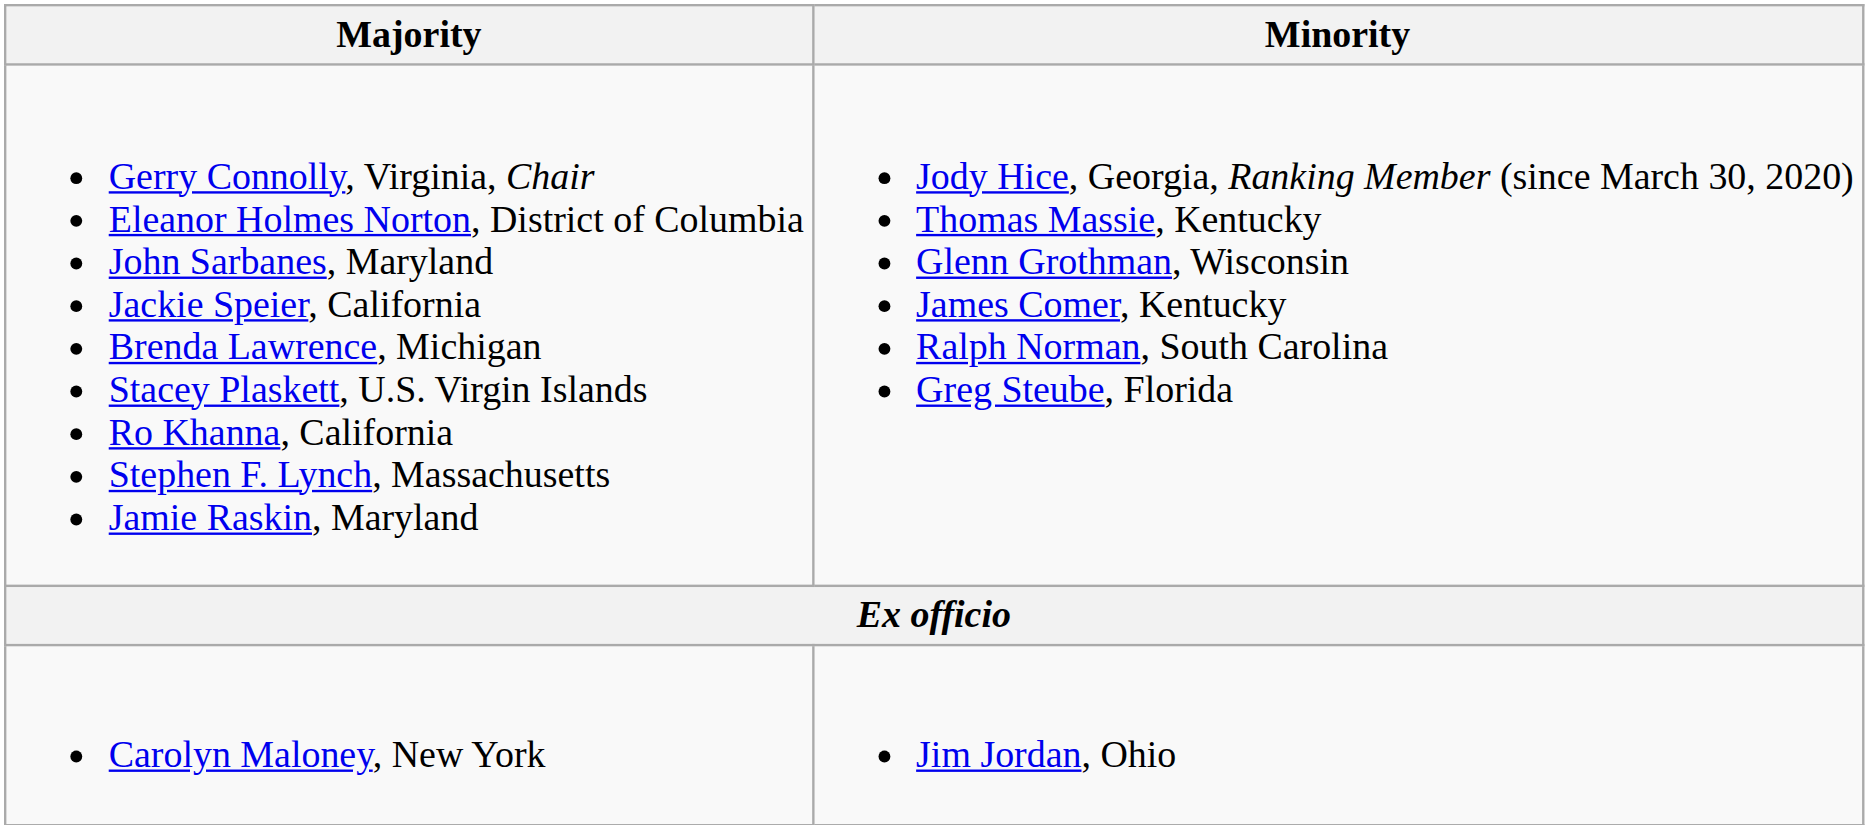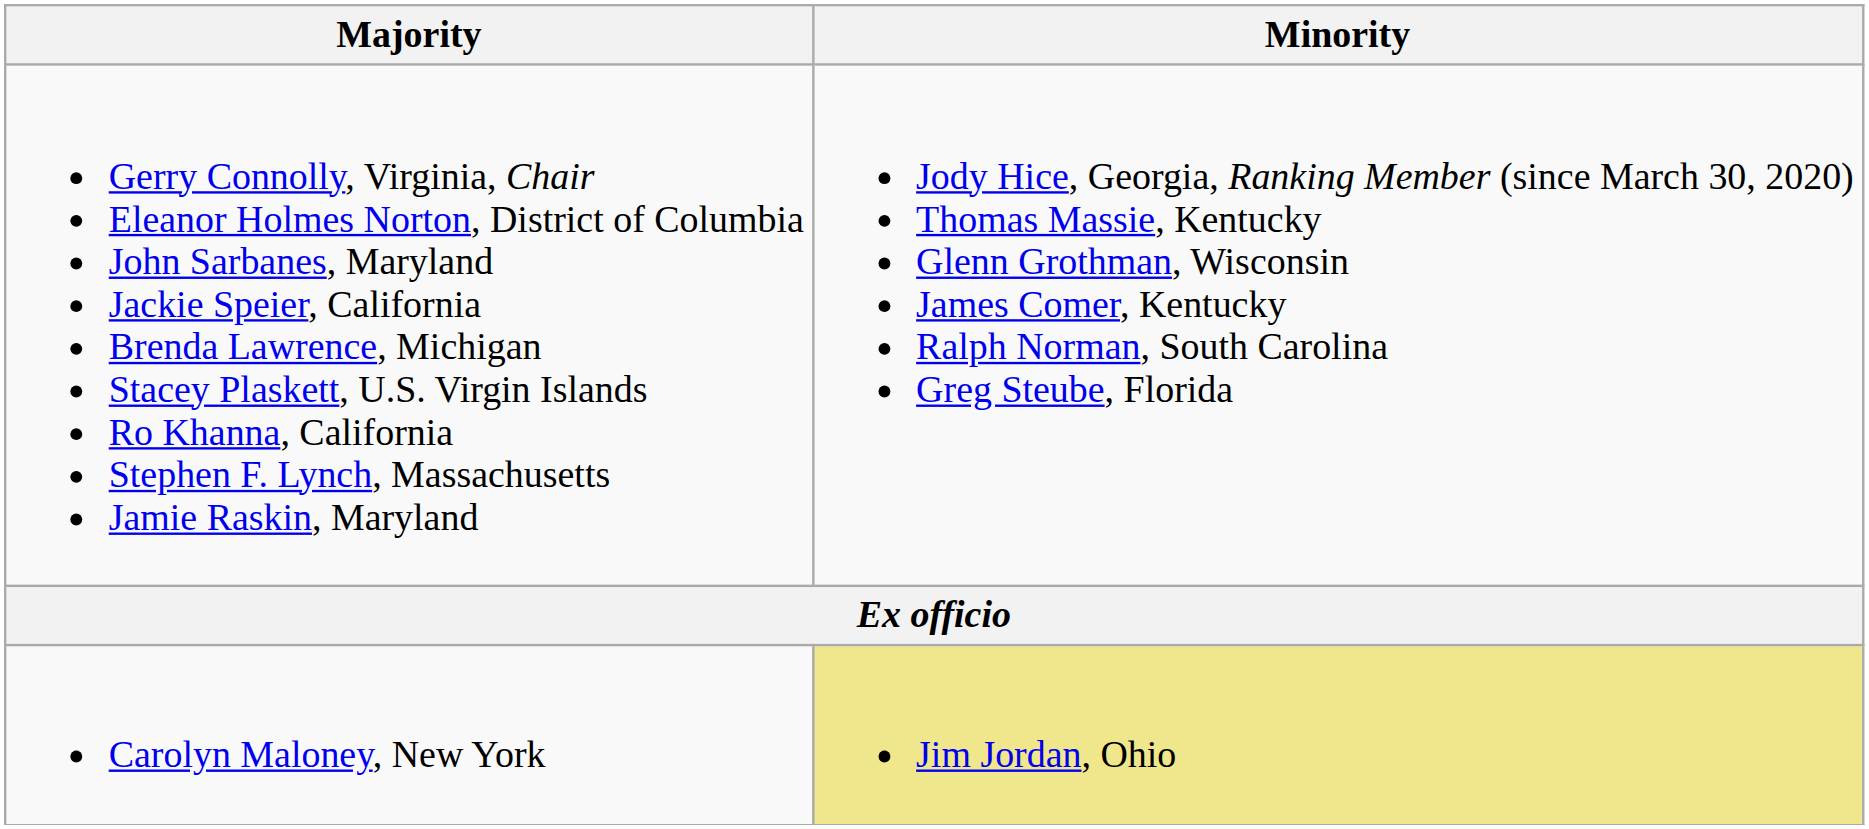Carolyn Maloney, New York | Minority: no background -> khaki background
